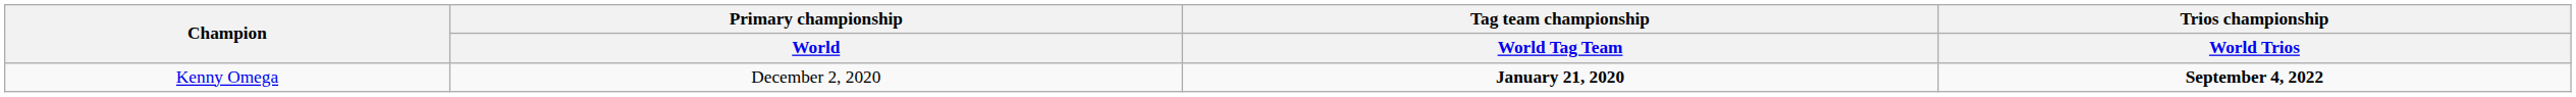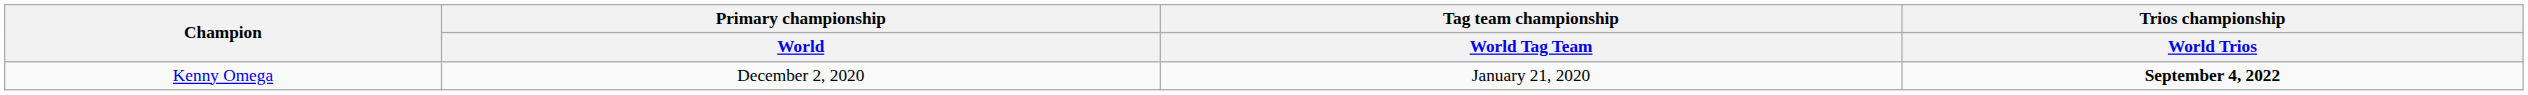Kenny Omega | Tag team championship / World Tag Team: bold -> normal
